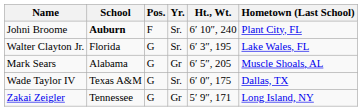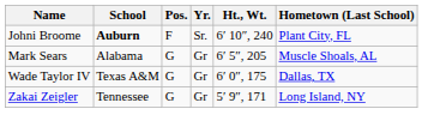- row: Walter Clayton Jr. | Florida | G | Sr. | 6′ 3″, 195 | Lake Wales, FL
Wade Taylor IV | Yr.: Sr. -> Gr
